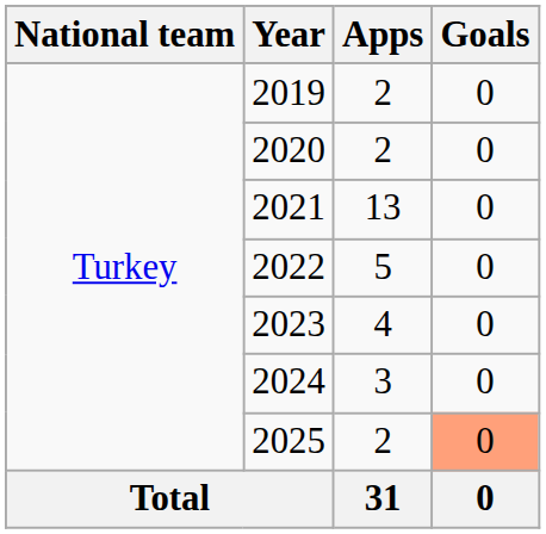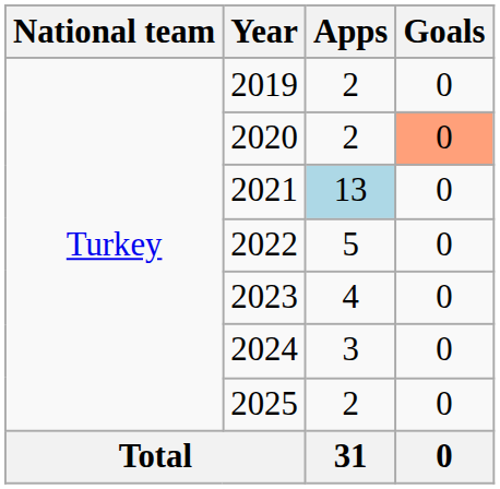2020 | Goals: no background -> lightsalmon background
2021 | Apps: no background -> lightblue background
2025 | Goals: lightsalmon background -> no background
